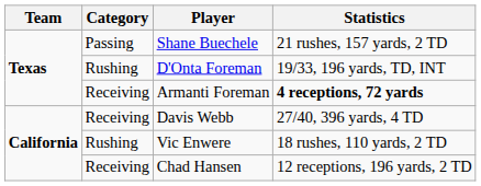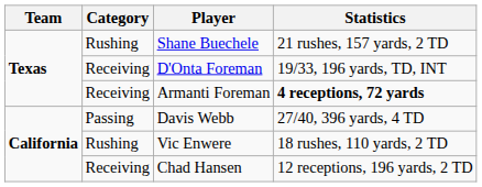Shane Buechele | Category: Passing -> Rushing
D'Onta Foreman | Category: Rushing -> Receiving
Davis Webb | Category: Receiving -> Passing
